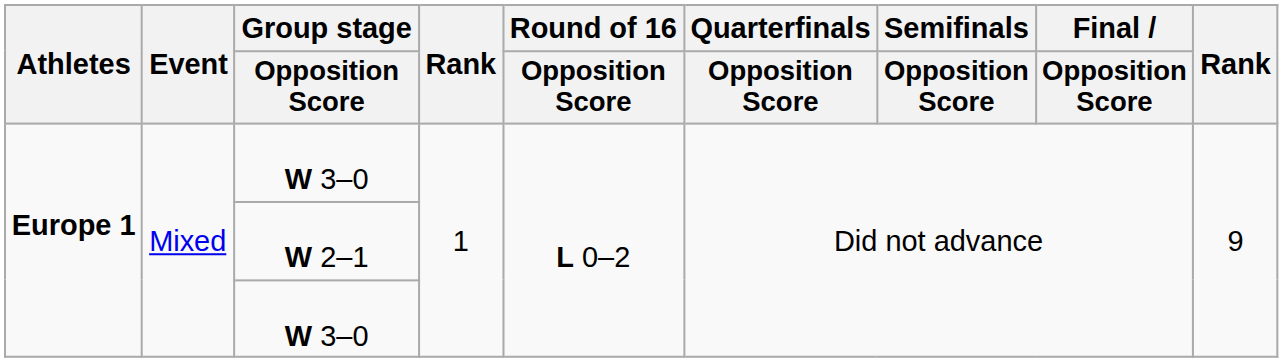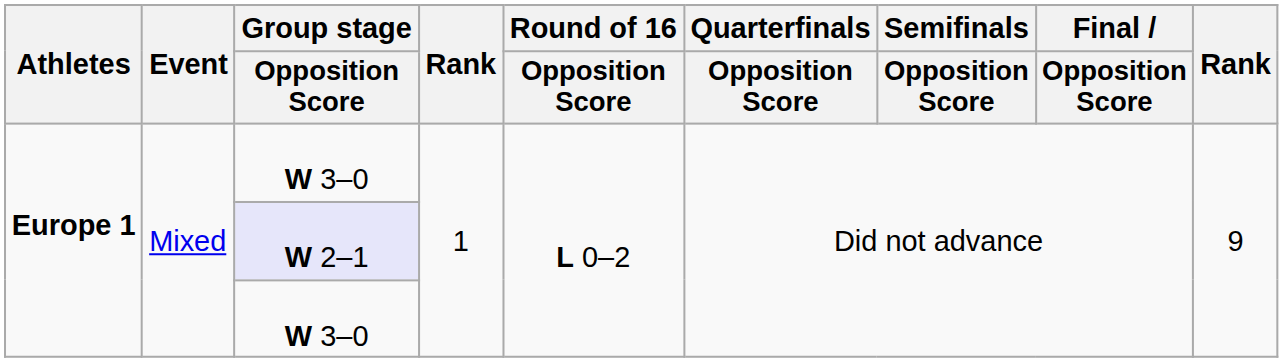W 2–1 | Group stage / Opposition Score: no background -> lavender background
